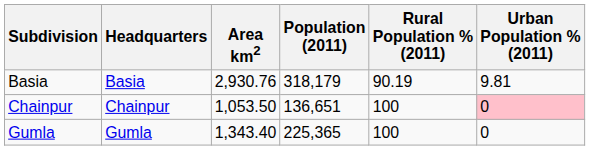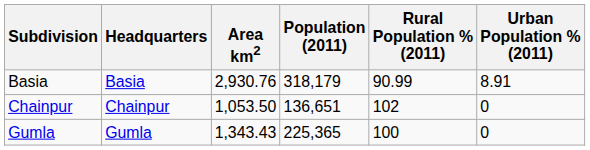row 2 | Rural Population % (2011): 90.19 -> 90.99
row 2 | Urban Population % (2011): 9.81 -> 8.91
row 3 | Rural Population % (2011): 100 -> 102
row 3 | Urban Population % (2011): pink background -> no background
row 4 | Area km2: 1,343.40 -> 1,343.43
